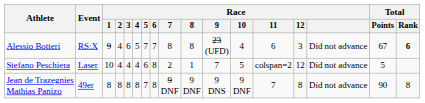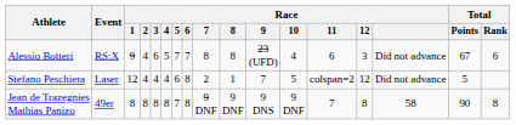Alessio Botteri | Total / Rank: bold -> normal
Stefano Peschiera | Race / 1: 10 -> 12
Jean de Trazegnies Mathias Panizo | Race: Did not advance -> 58
